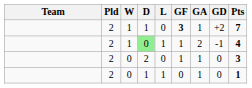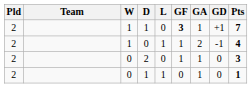columns swapped: Team <-> Pld
row 2 | GD: +2 -> +1
row 3 | D: lightgreen background -> no background
